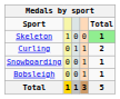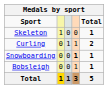Skeleton | Total: lightgreen background -> no background
Snowboarding | column 4: normal -> bold
